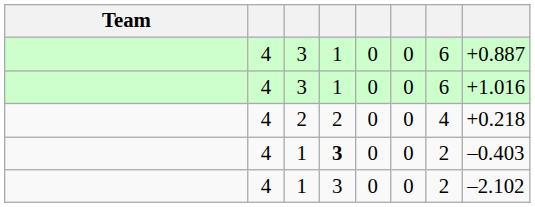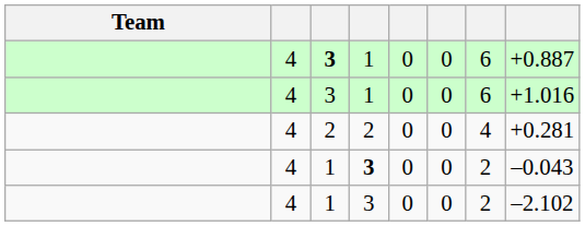row 2 | column 3: normal -> bold
row 4 | column 8: +0.218 -> +0.281
row 5 | column 8: –0.403 -> –0.043
